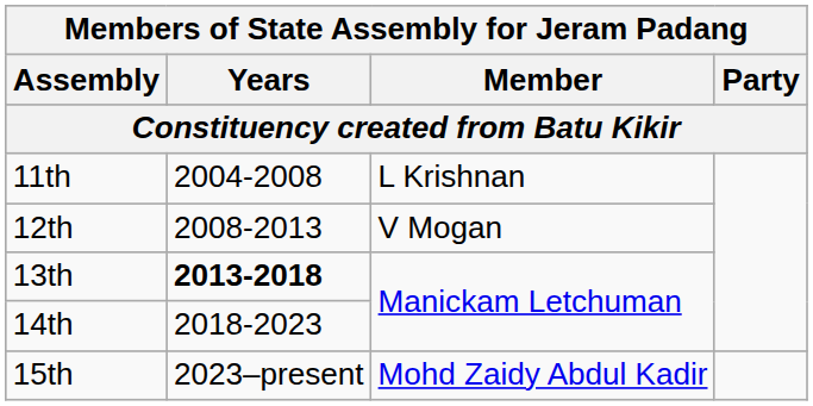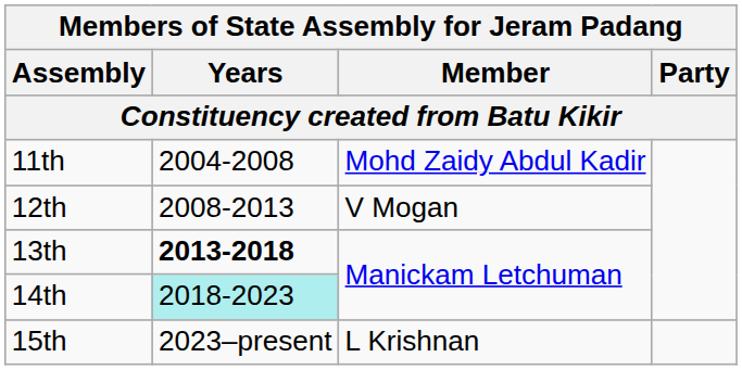11th | Member: L Krishnan -> Mohd Zaidy Abdul Kadir
14th | Years: no background -> paleturquoise background
15th | Member: Mohd Zaidy Abdul Kadir -> L Krishnan
